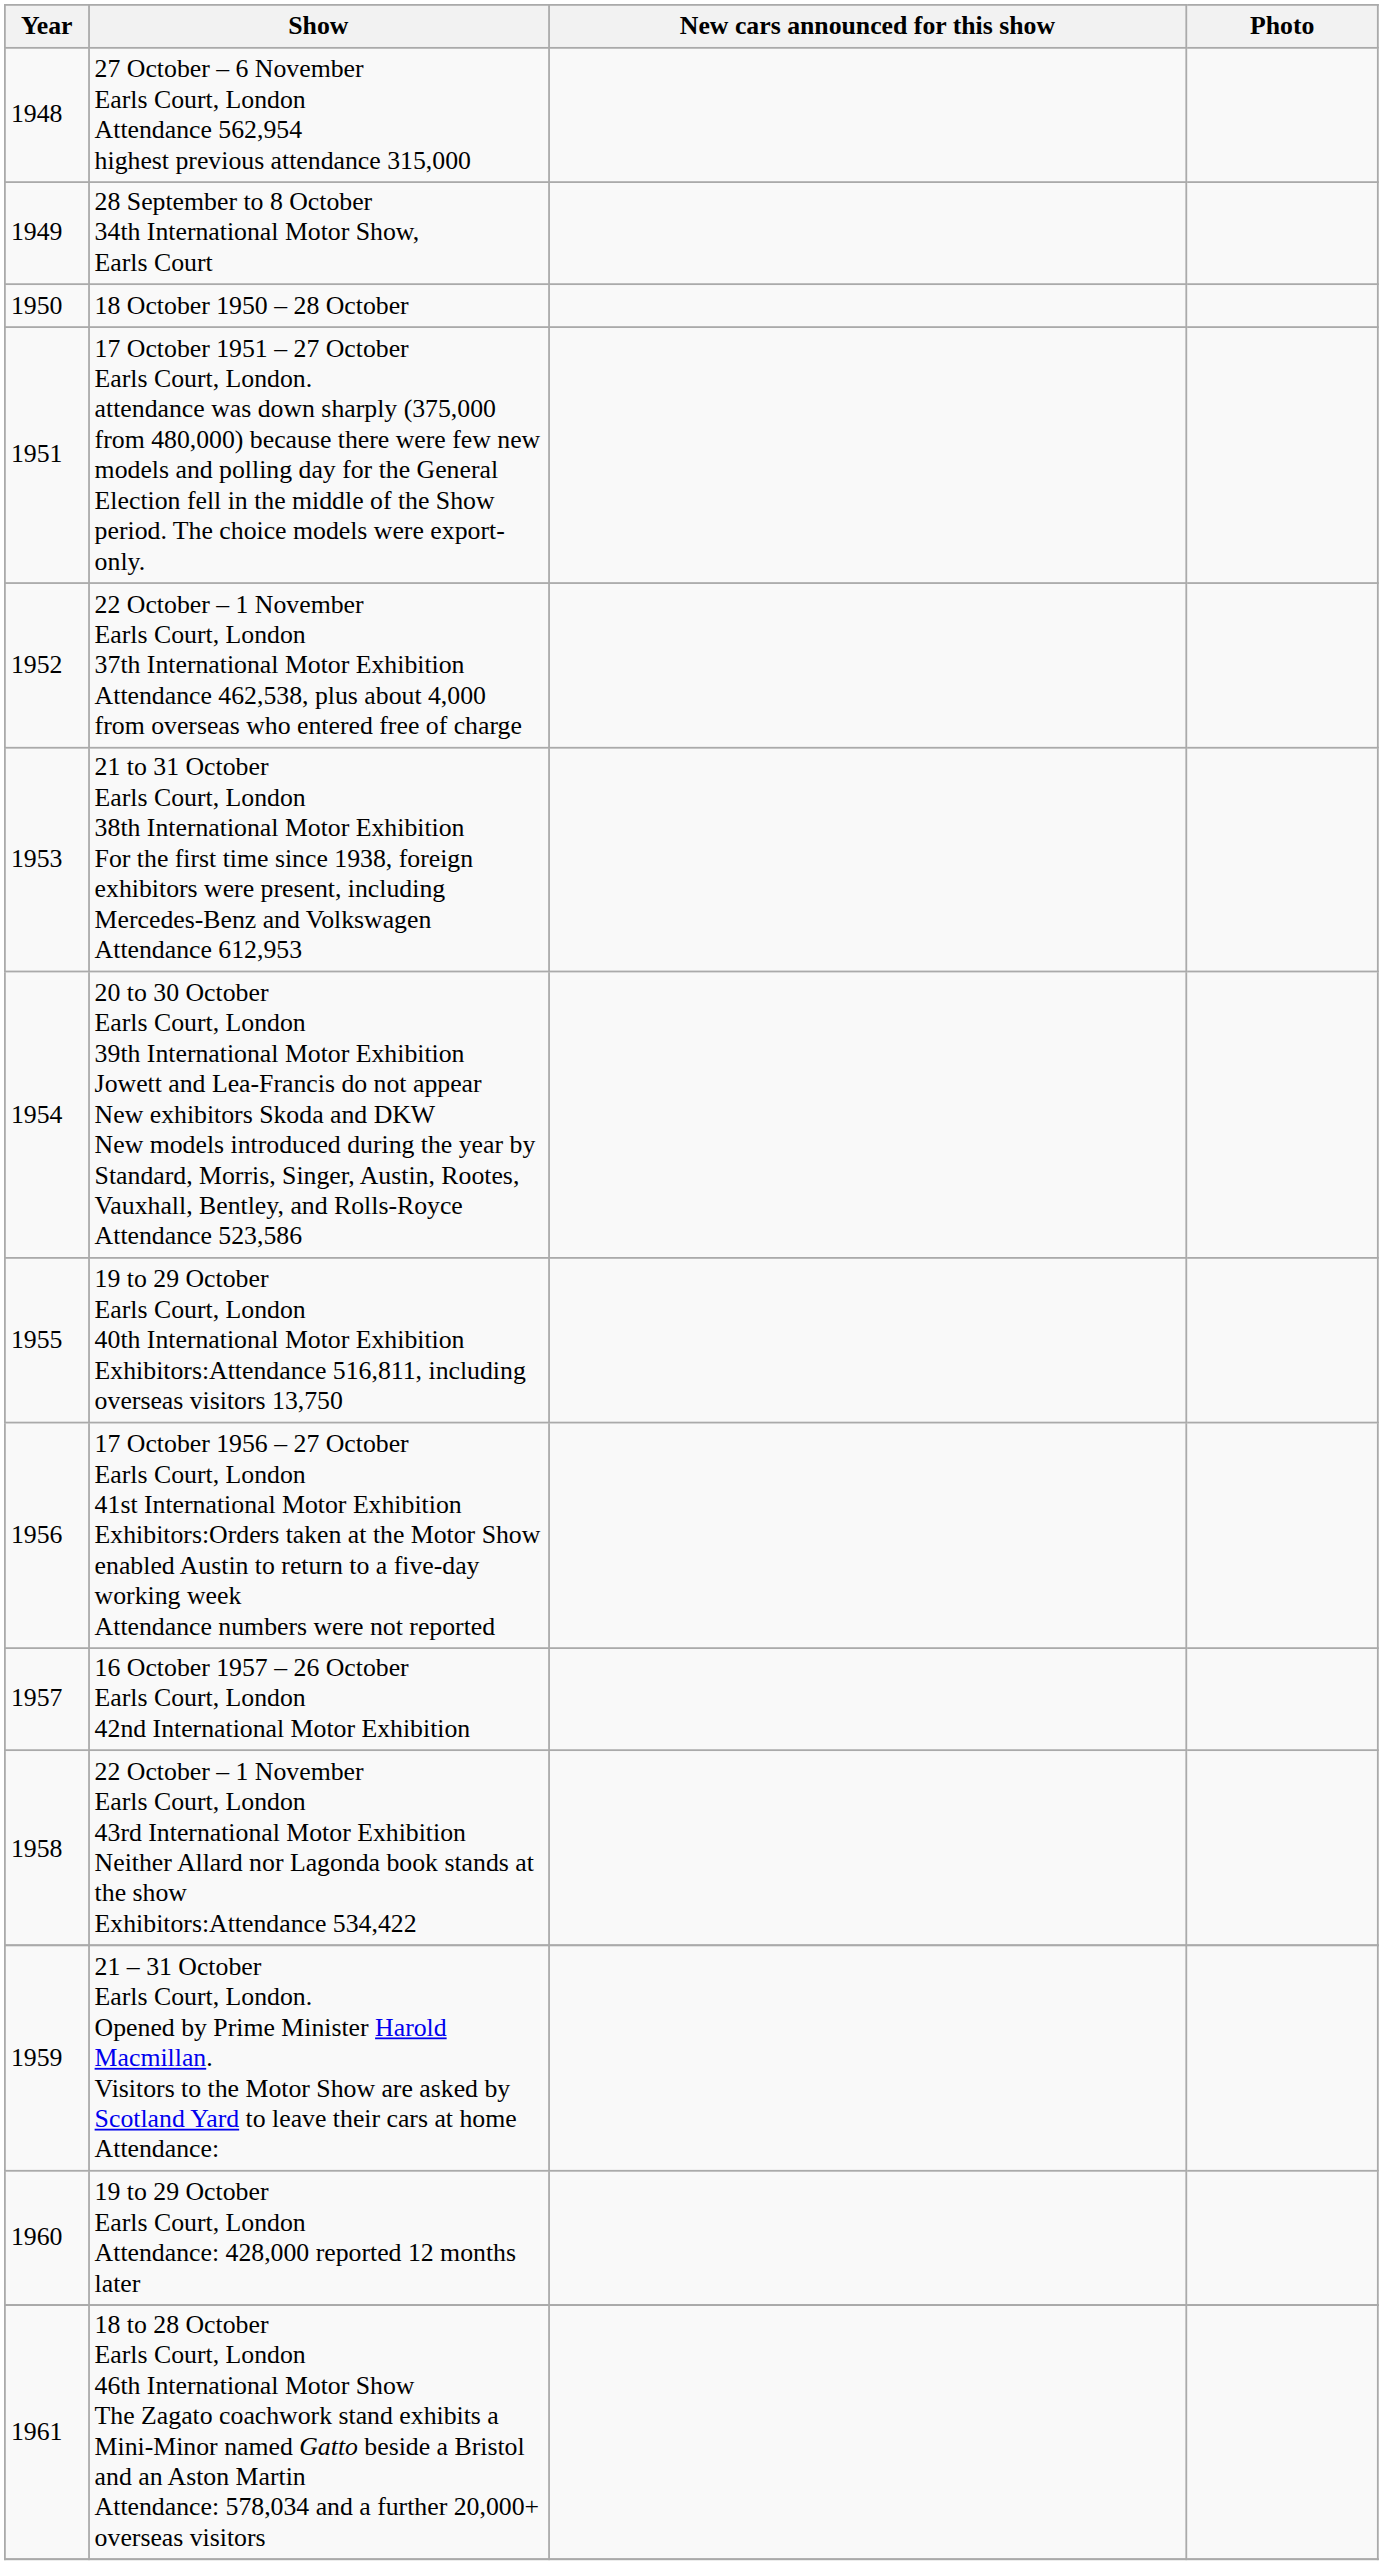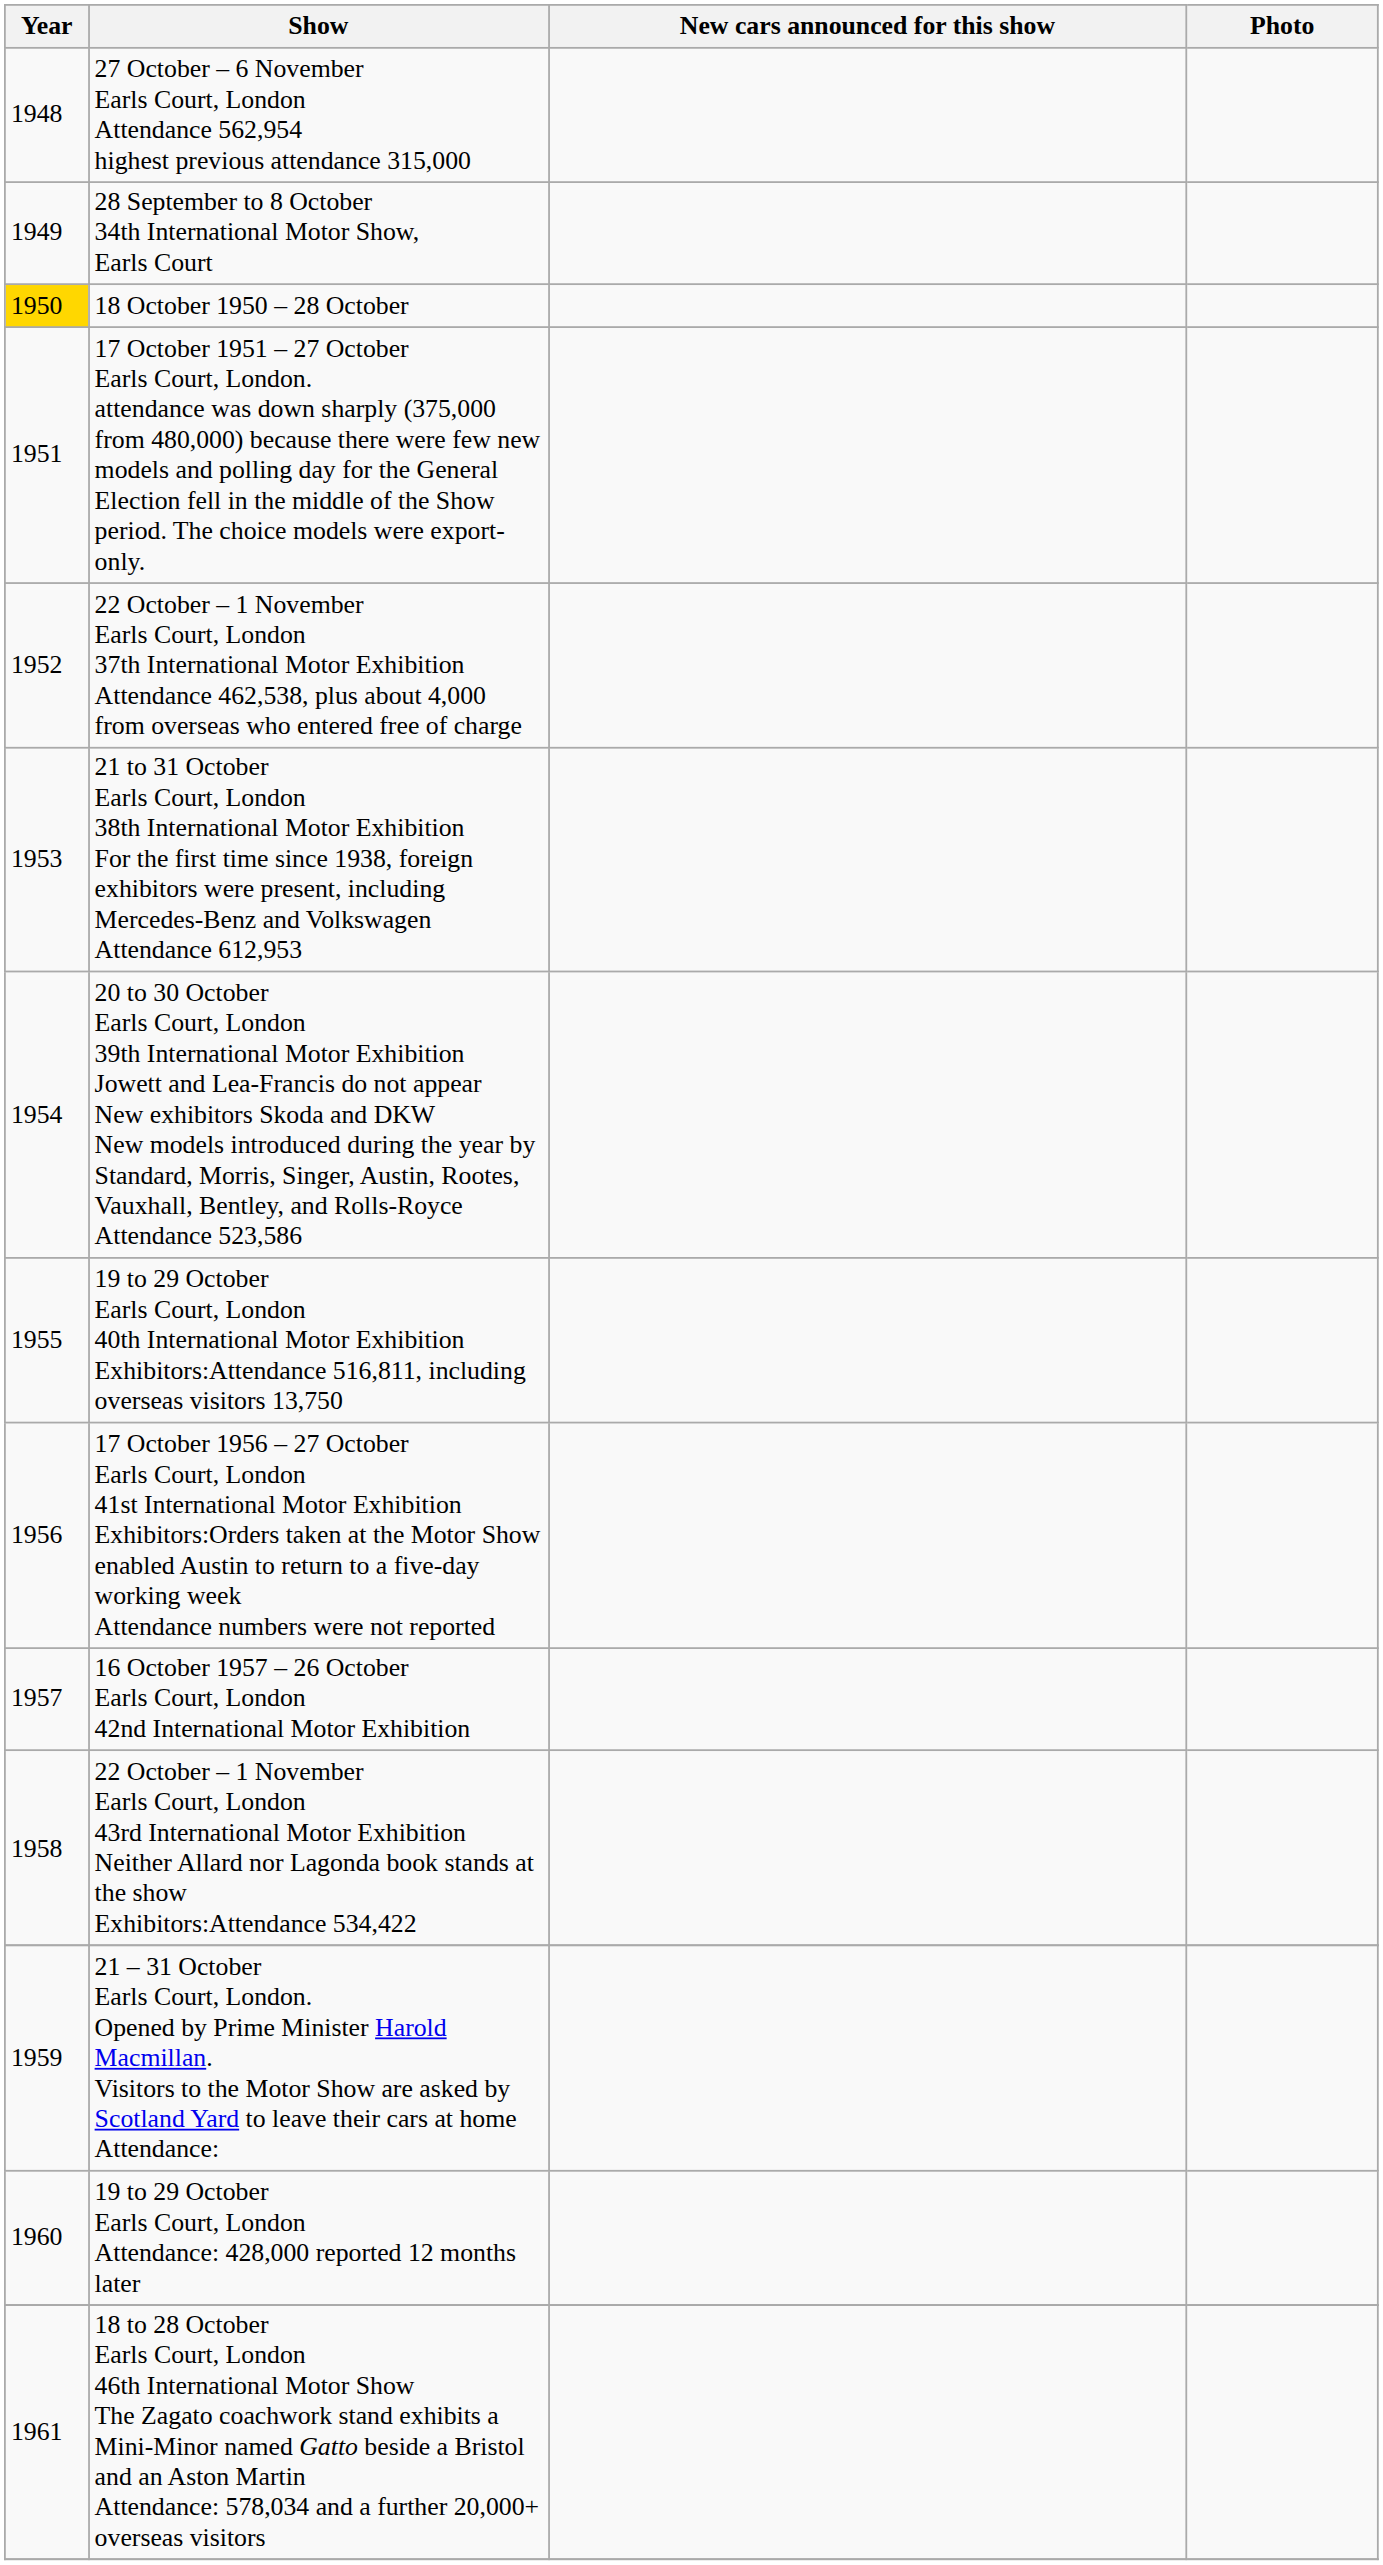18 October 1950 – 28 October | Year: no background -> gold background
